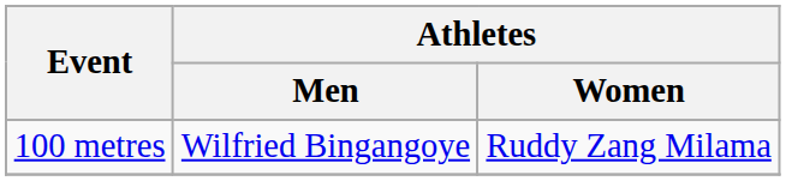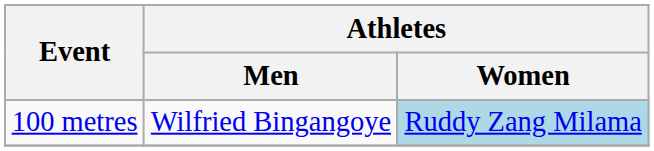100 metres | Athletes / Women: no background -> lightblue background
